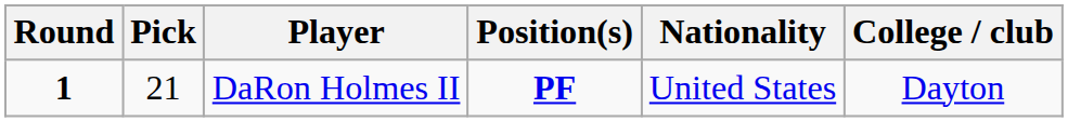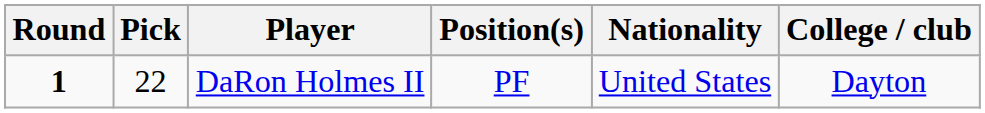DaRon Holmes II | Pick: 21 -> 22
DaRon Holmes II | Position(s): bold -> normal
